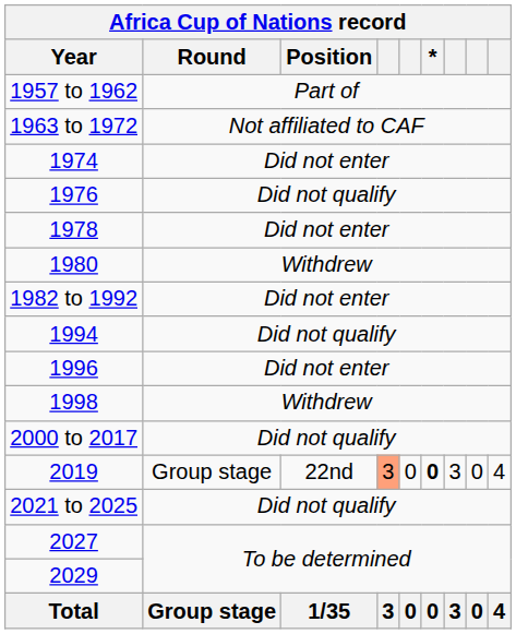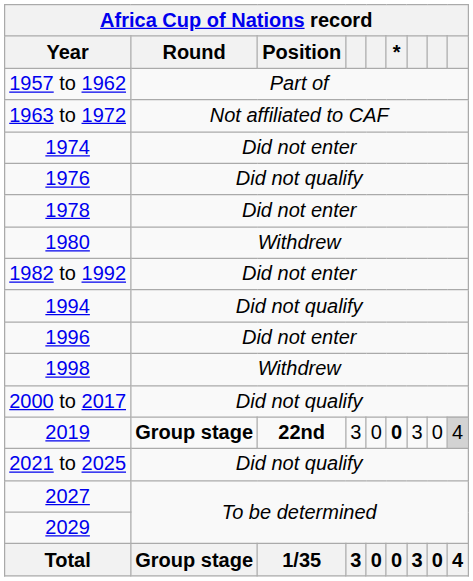2019 | Round: normal -> bold
2019 | Position: normal -> bold
2019 | column 4: lightsalmon background -> no background
2019 | column 9: no background -> lightgrey background
